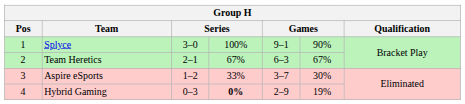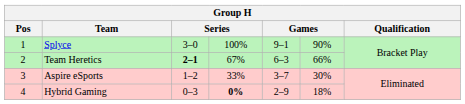Team Heretics | column 3: normal -> bold
Team Heretics | column 6: 67% -> 66%
Hybrid Gaming | column 6: 19% -> 18%
